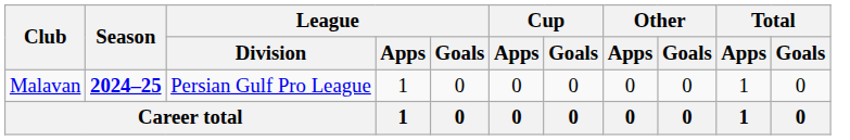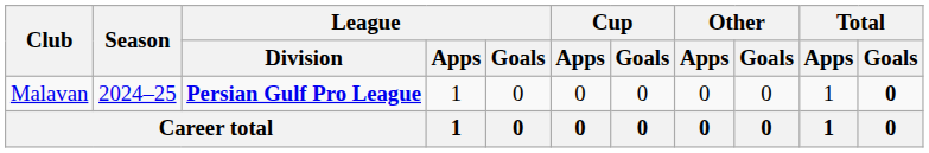Malavan | Season: bold -> normal
Malavan | League / Division: normal -> bold
Malavan | Total / Goals: normal -> bold
